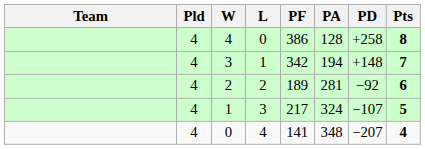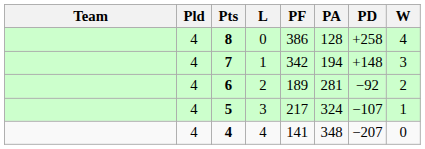columns swapped: W <-> Pts
